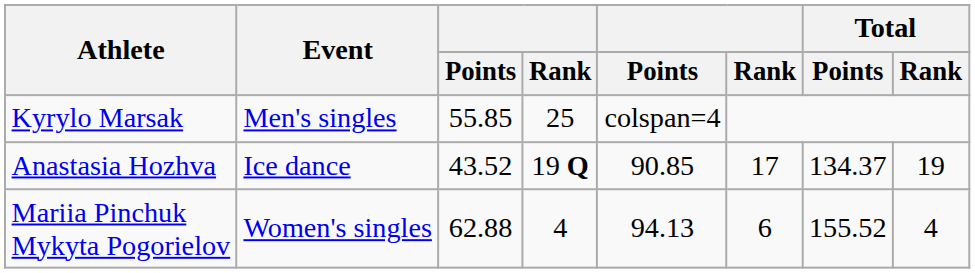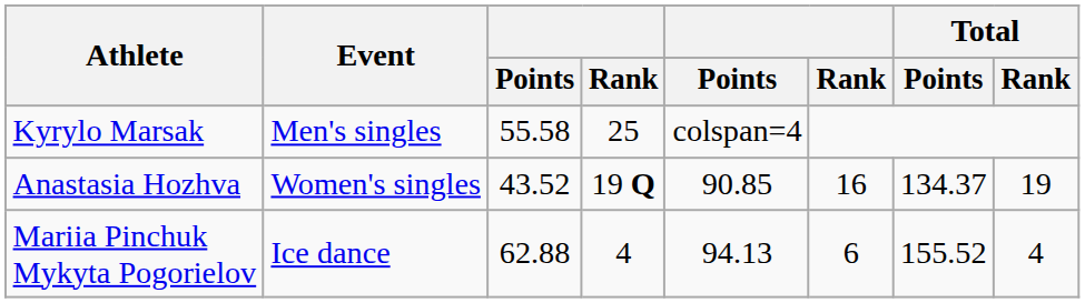Kyrylo Marsak | column 3: 55.85 -> 55.58
Anastasia Hozhva | Event: Ice dance -> Women's singles
Anastasia Hozhva | column 6: 17 -> 16
Mariia Pinchuk Mykyta Pogorielov | Event: Women's singles -> Ice dance
